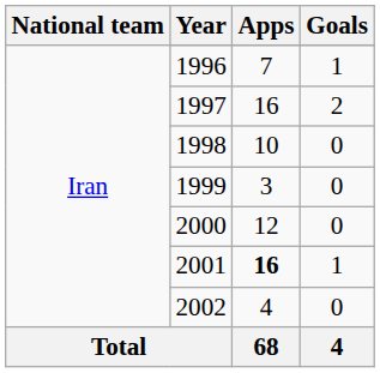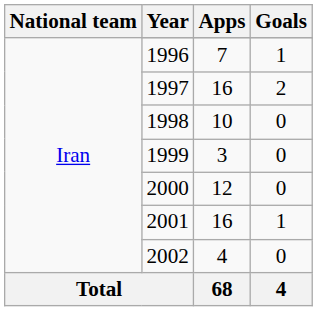2001 | Apps: bold -> normal
